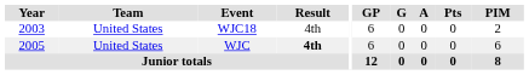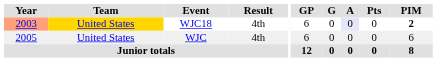WJC18 | Year: no background -> lightsalmon background
WJC18 | Team: no background -> gold background
WJC18 | A: no background -> lavender background
WJC18 | PIM: normal -> bold
WJC | Result: bold -> normal
